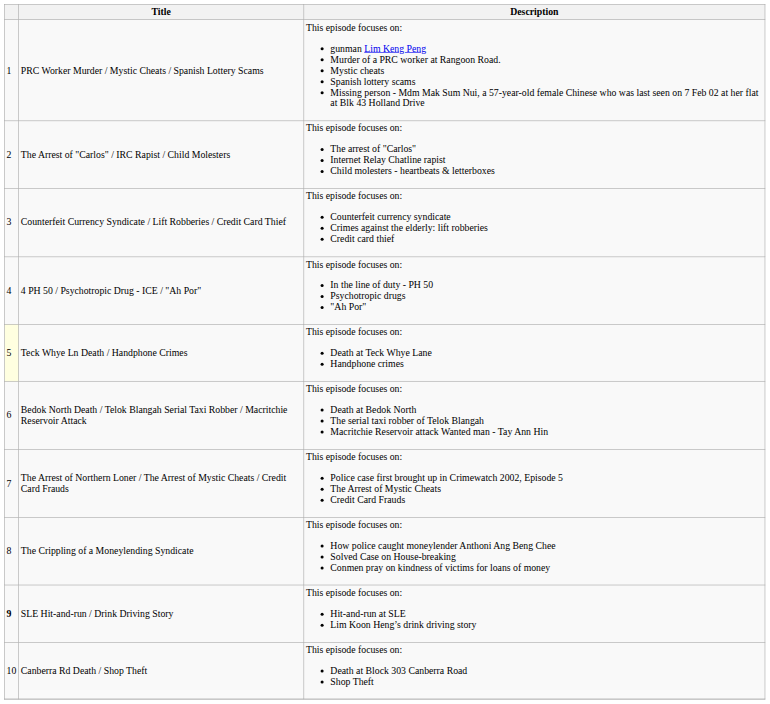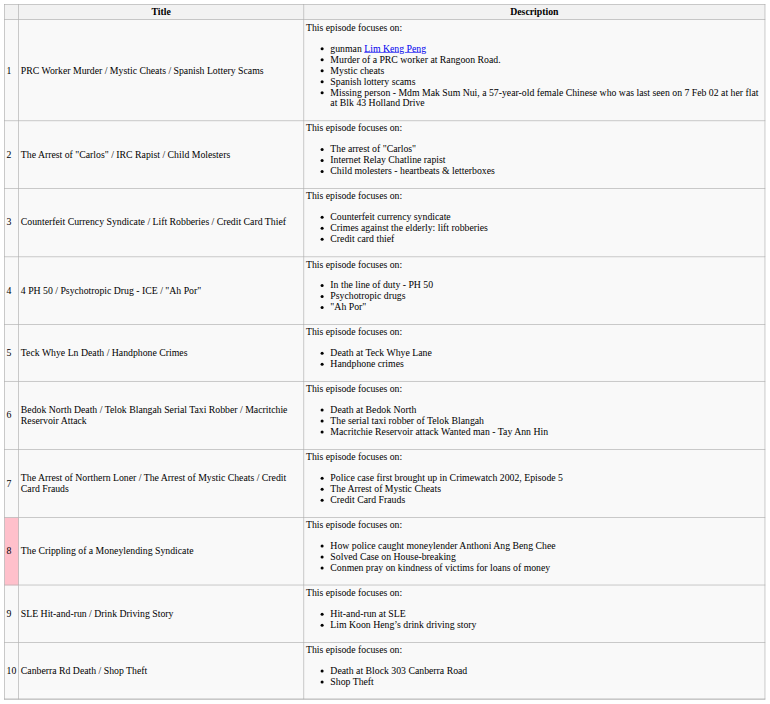Teck Whye Ln Death / Handphone Crimes | column 1: lightyellow background -> no background
The Crippling of a Moneylending Syndicate | column 1: no background -> pink background
SLE Hit-and-run / Drink Driving Story | column 1: bold -> normal
